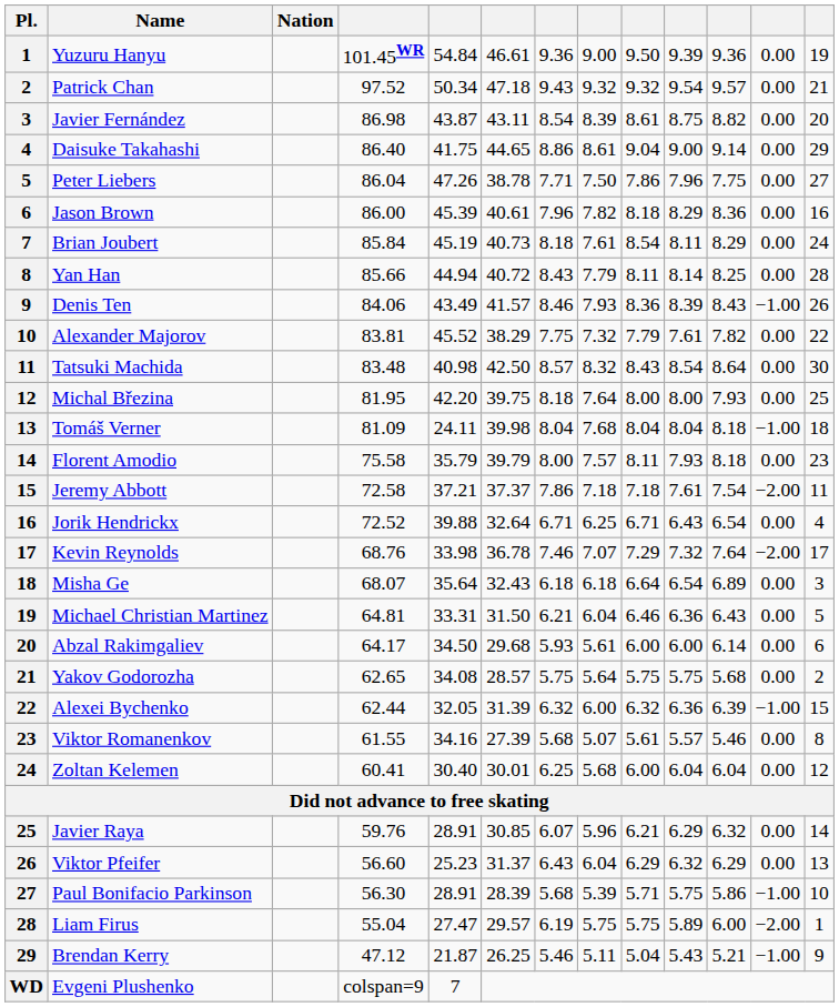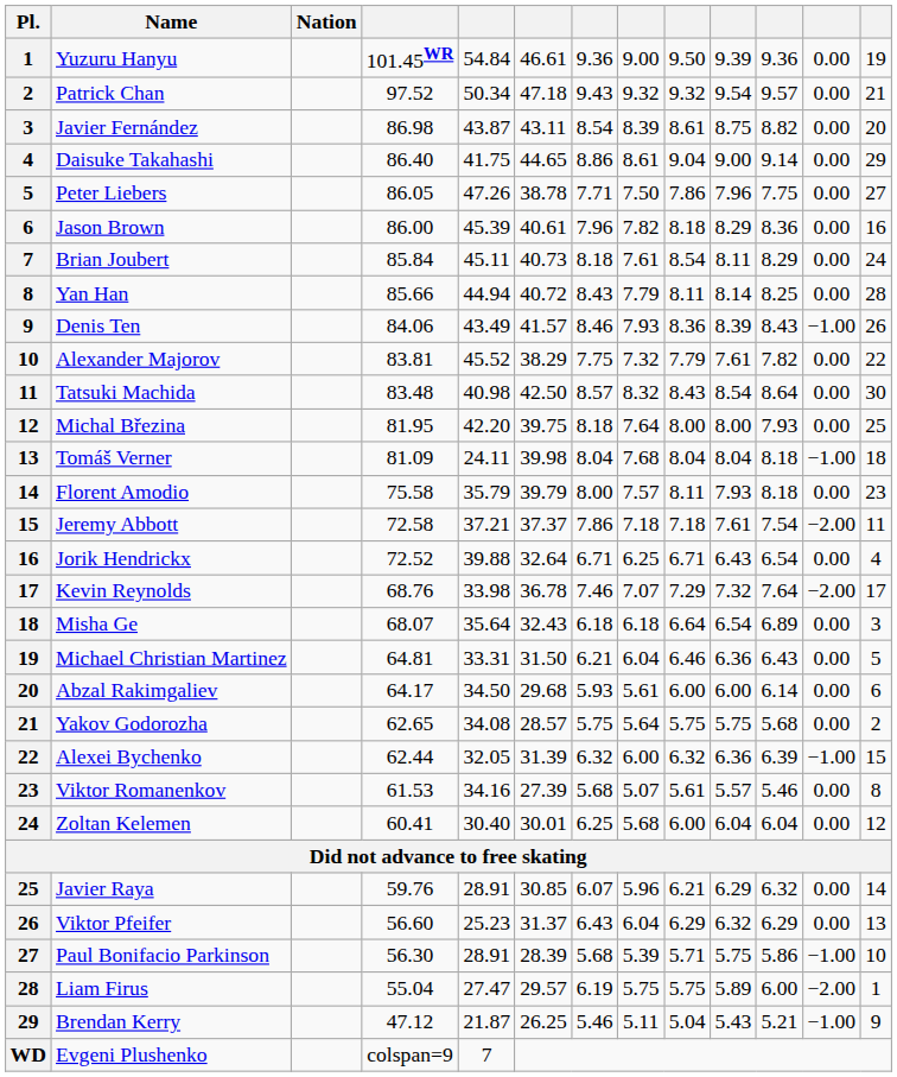Peter Liebers | column 4: 86.04 -> 86.05
Brian Joubert | column 5: 45.19 -> 45.11
Viktor Romanenkov | column 4: 61.55 -> 61.53
